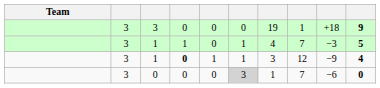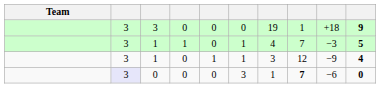row 4 | column 4: bold -> normal
row 5 | column 2: no background -> lavender background
row 5 | column 6: lightgrey background -> no background
row 5 | column 8: normal -> bold
